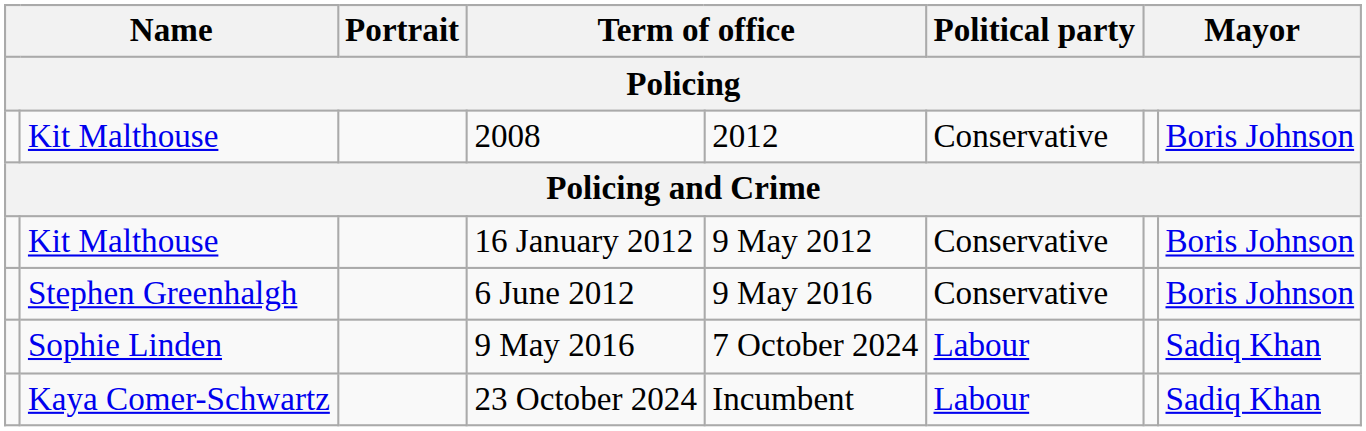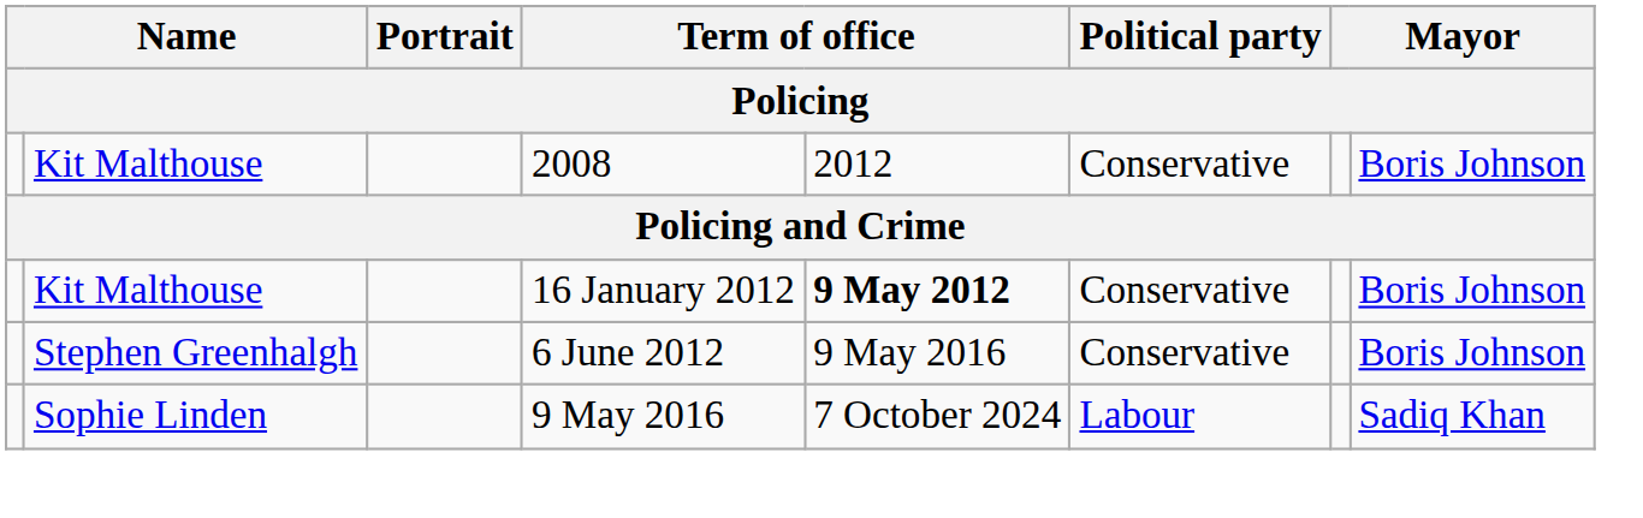16 January 2012 | column 5: normal -> bold
- row: Kaya Comer-Schwartz | 23 October 2024 | Incumbent | Labour | Sadiq Khan
